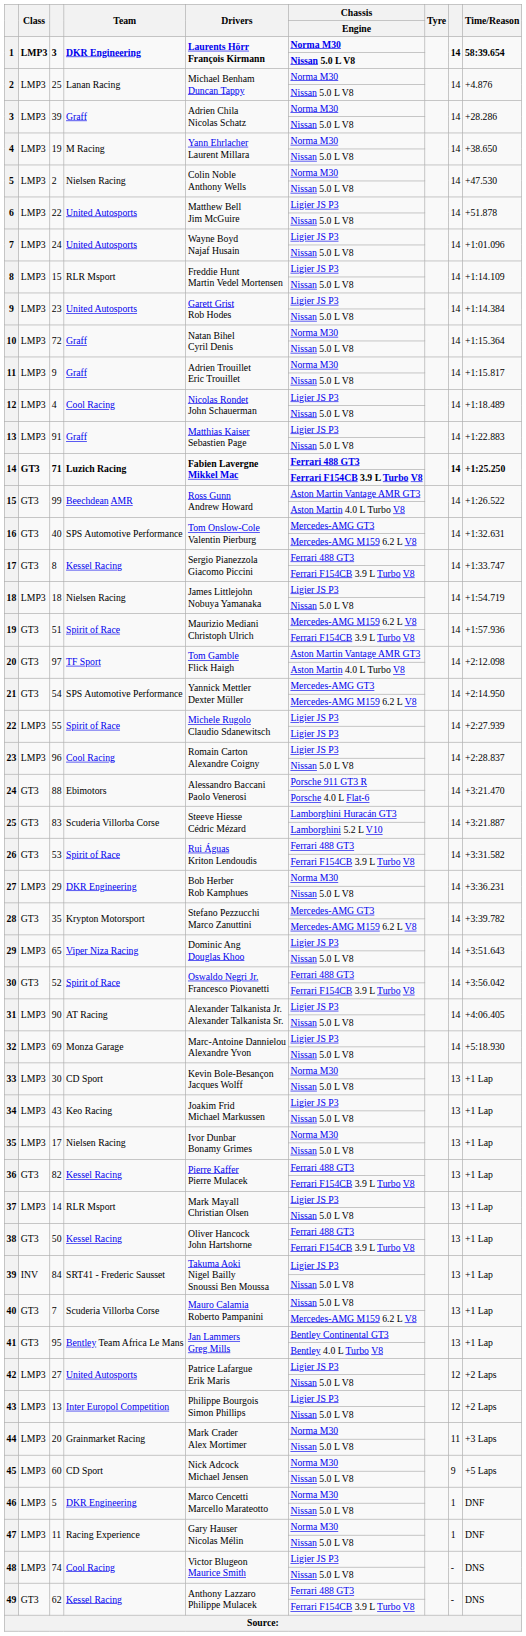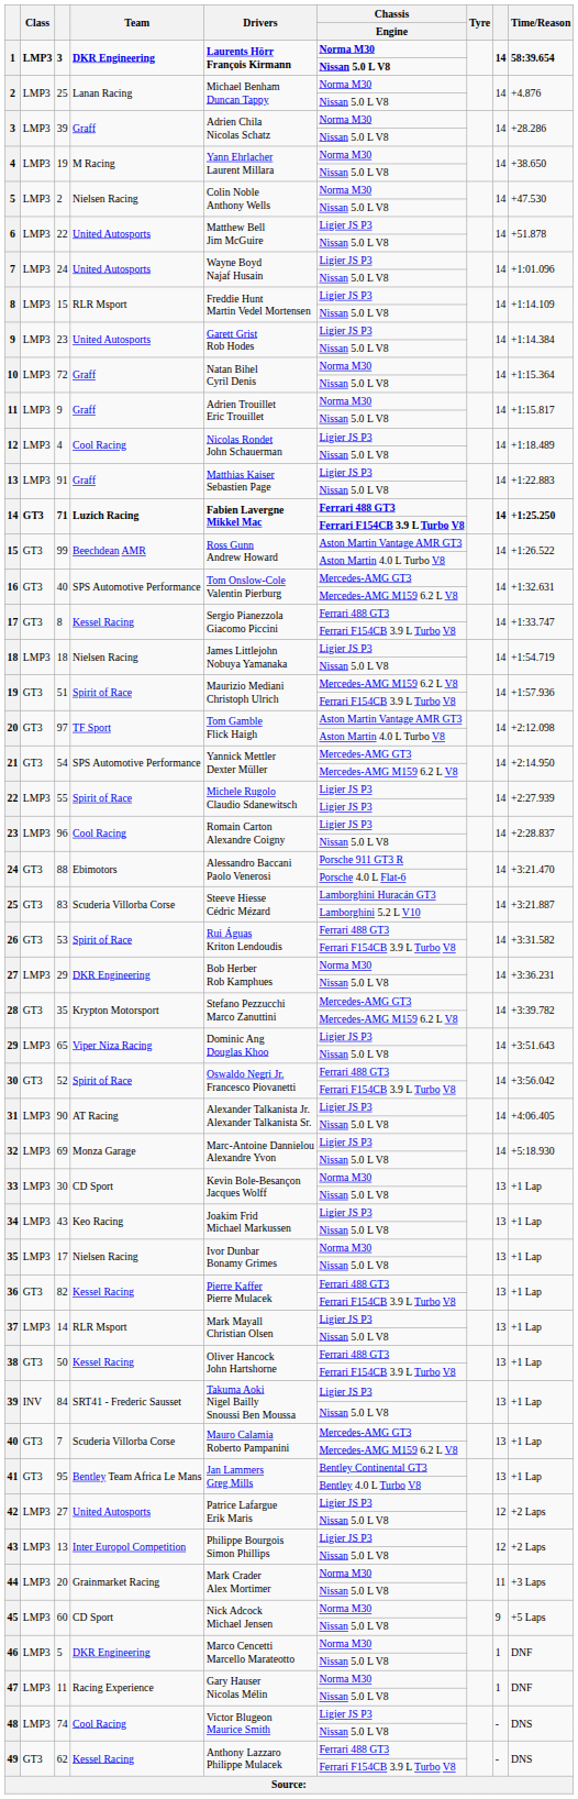row 81 | Chassis / Engine: Nissan 5.0 L V8 -> Mercedes-AMG GT3
